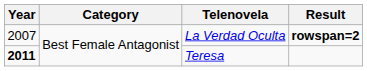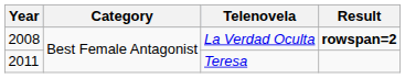La Verdad Oculta | Year: 2007 -> 2008
Teresa | Year: bold -> normal
